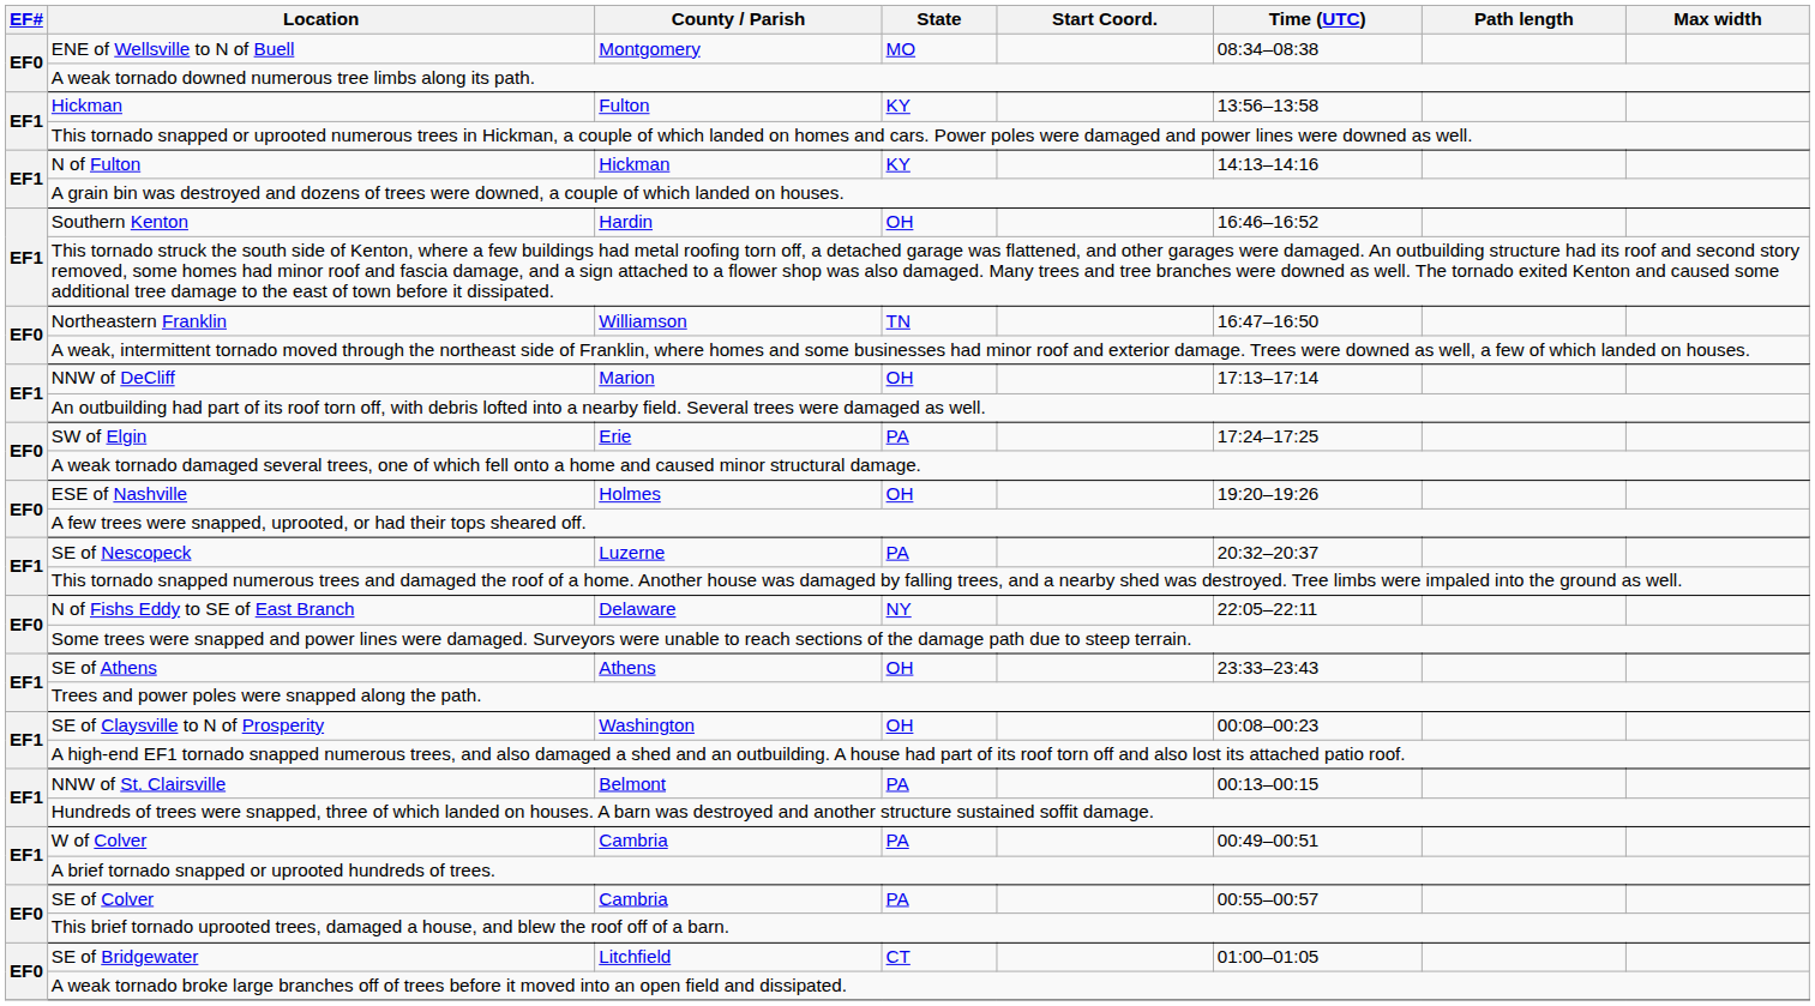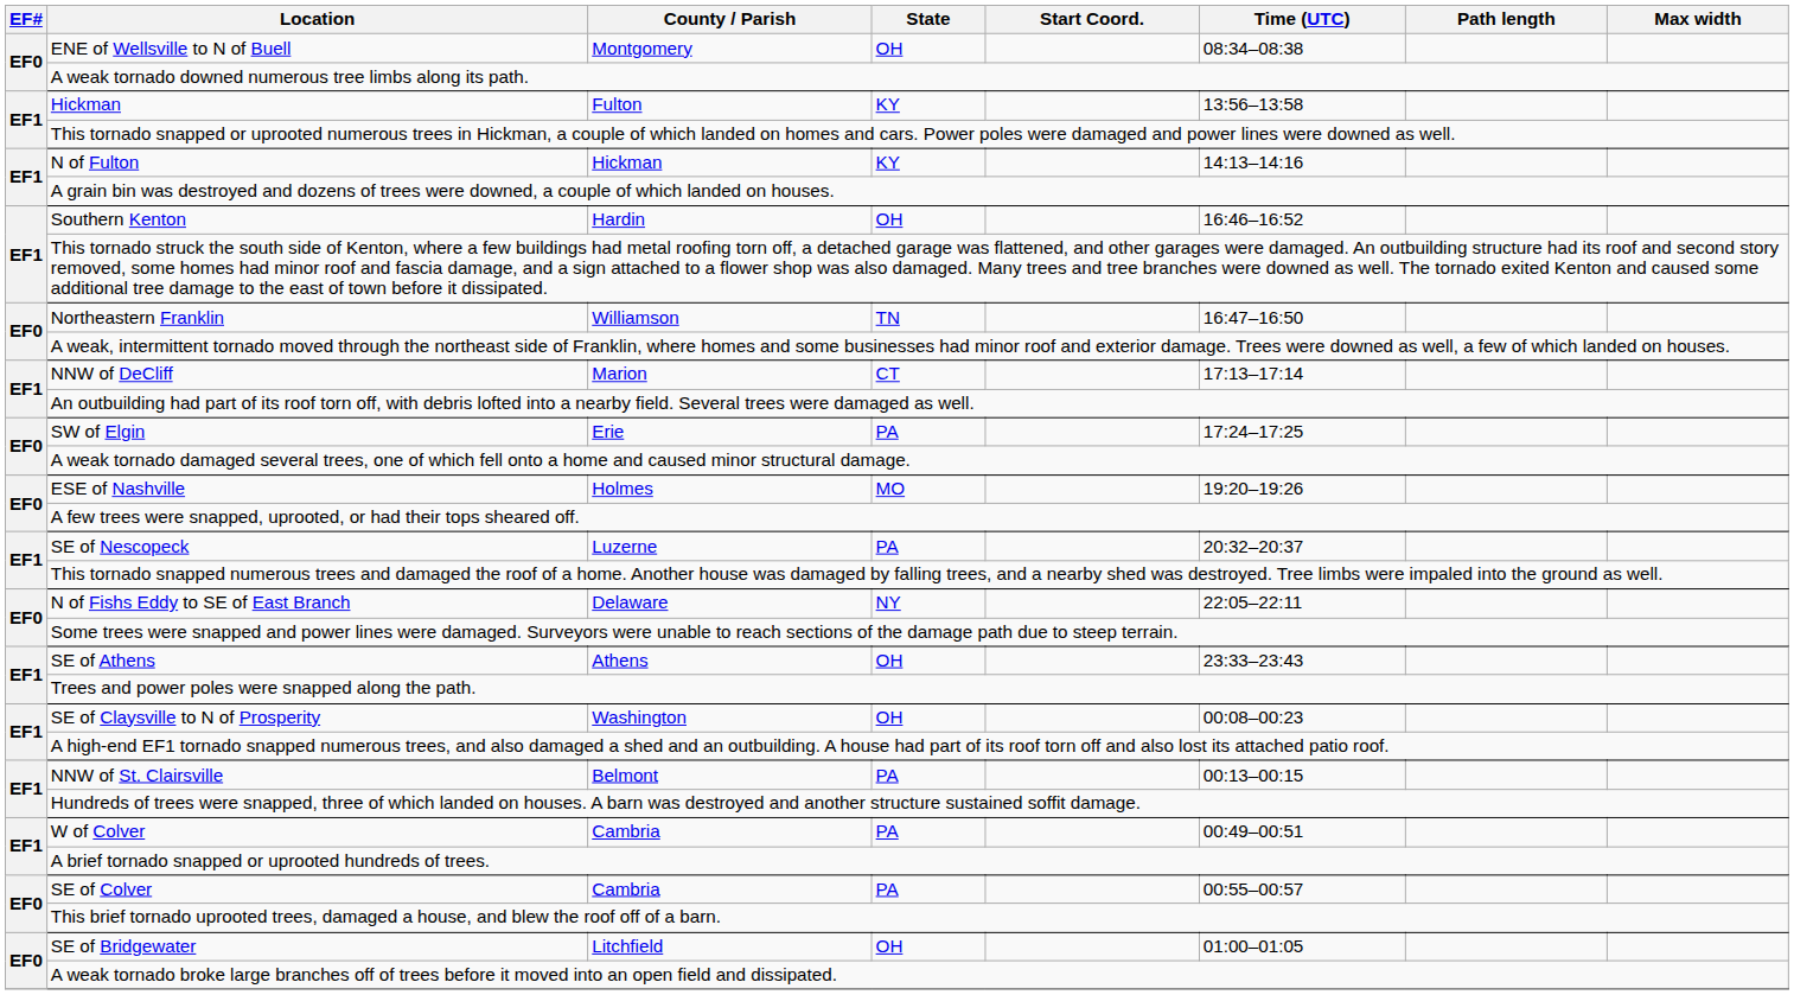ENE of Wellsville to N of Buell | State: MO -> OH
NNW of DeCliff | State: OH -> CT
ESE of Nashville | State: OH -> MO
SE of Bridgewater | State: CT -> OH
